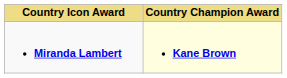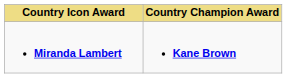Miranda Lambert | Country Champion Award: lightyellow background -> no background
